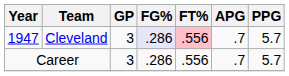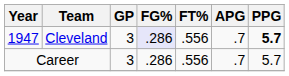1947 | FT%: pink background -> no background
1947 | PPG: normal -> bold
